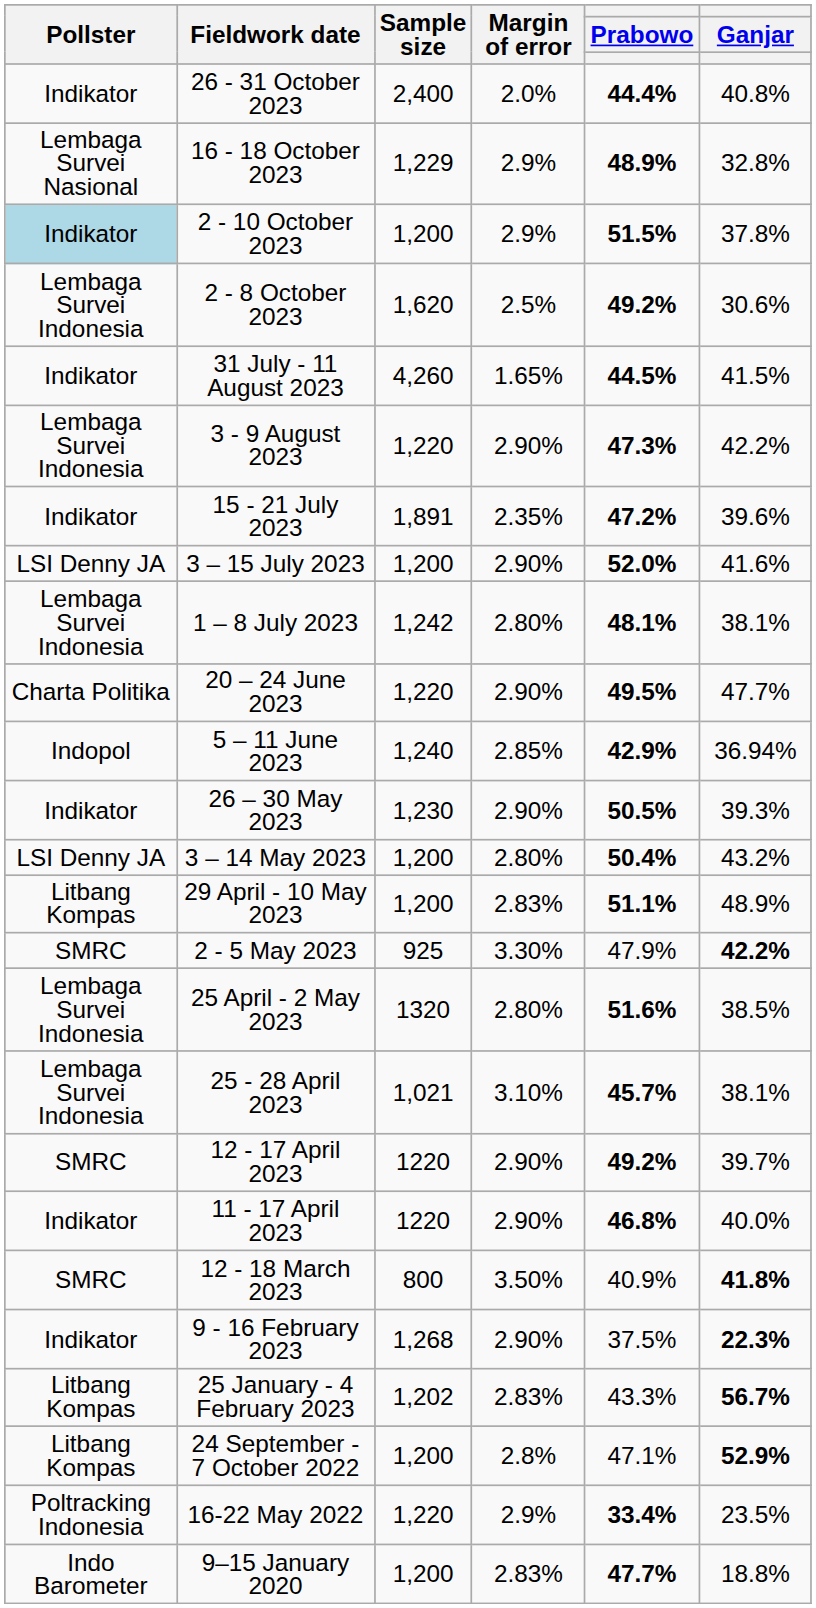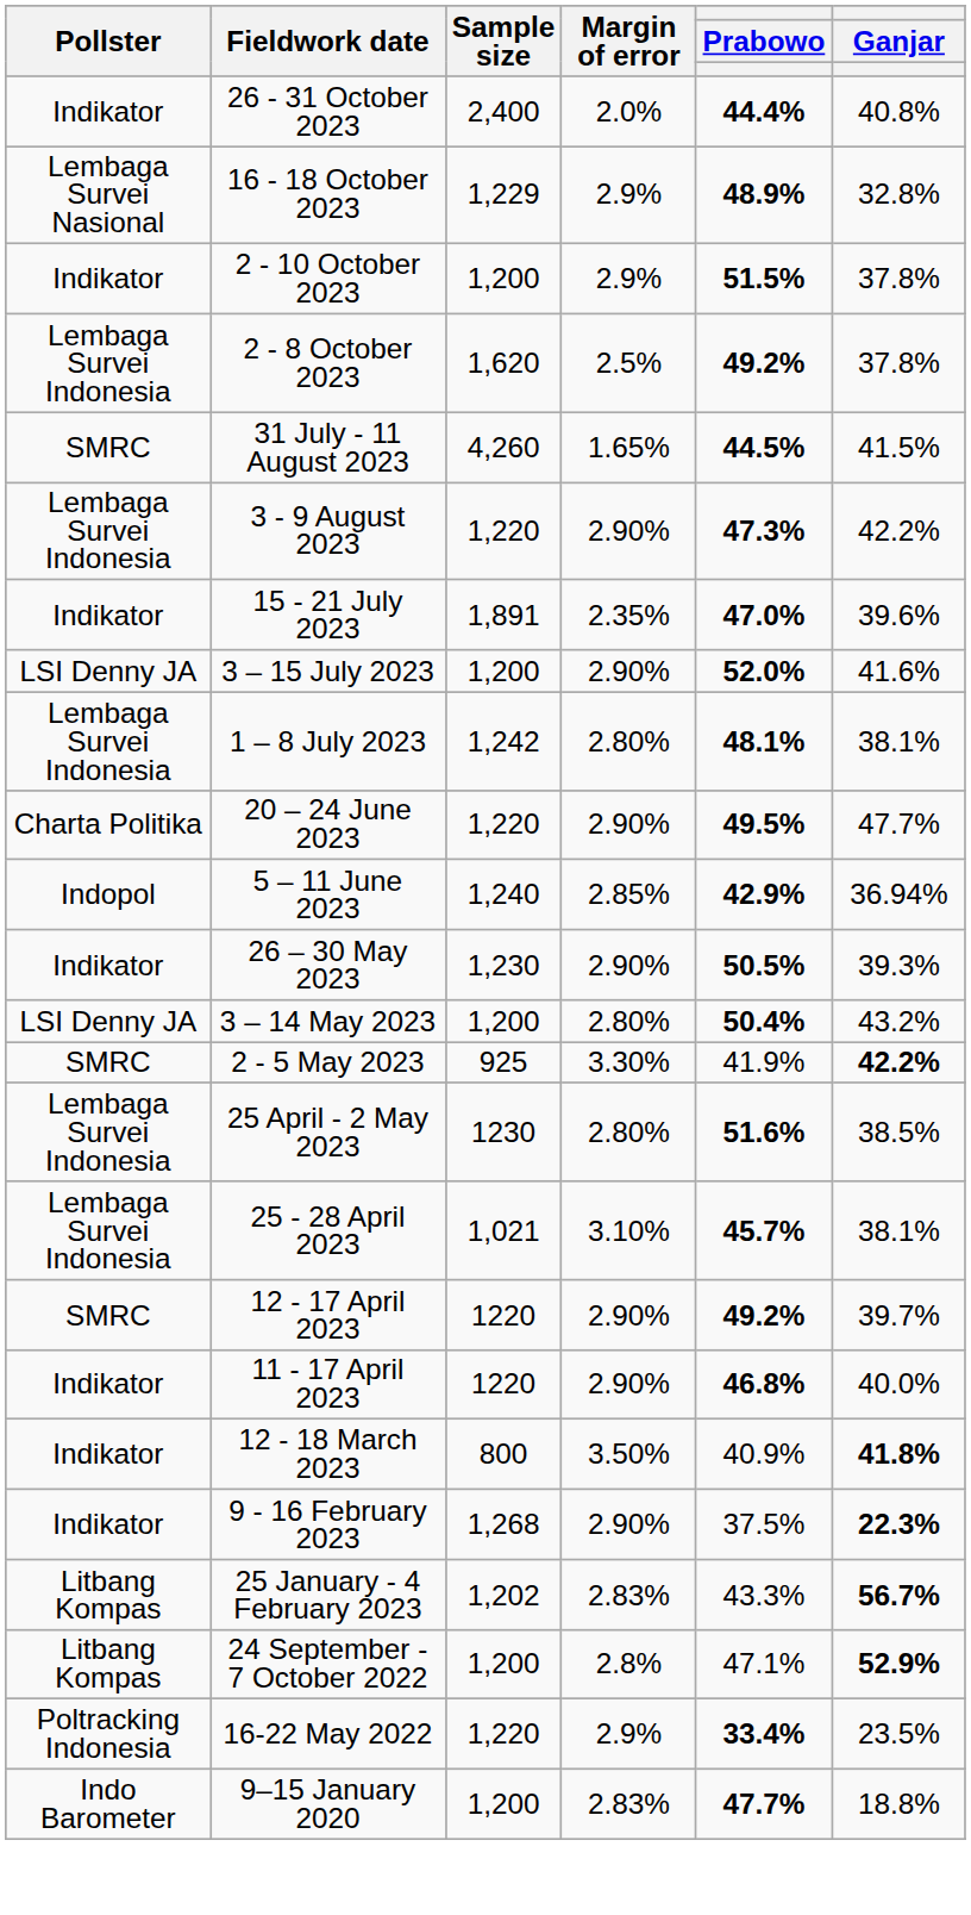2 - 10 October 2023 | Pollster: lightblue background -> no background
2 - 8 October 2023 | Ganjar: 30.6% -> 37.8%
31 July - 11 August 2023 | Pollster: Indikator -> SMRC
15 - 21 July 2023 | Prabowo: 47.2% -> 47.0%
- row: Litbang Kompas | 29 April - 10 May 2023 | 1,200 | 2.83% | 51.1% | 48.9%
2 - 5 May 2023 | Prabowo: 47.9% -> 41.9%
25 April - 2 May 2023 | Sample size: 1320 -> 1230
12 - 18 March 2023 | Pollster: SMRC -> Indikator
